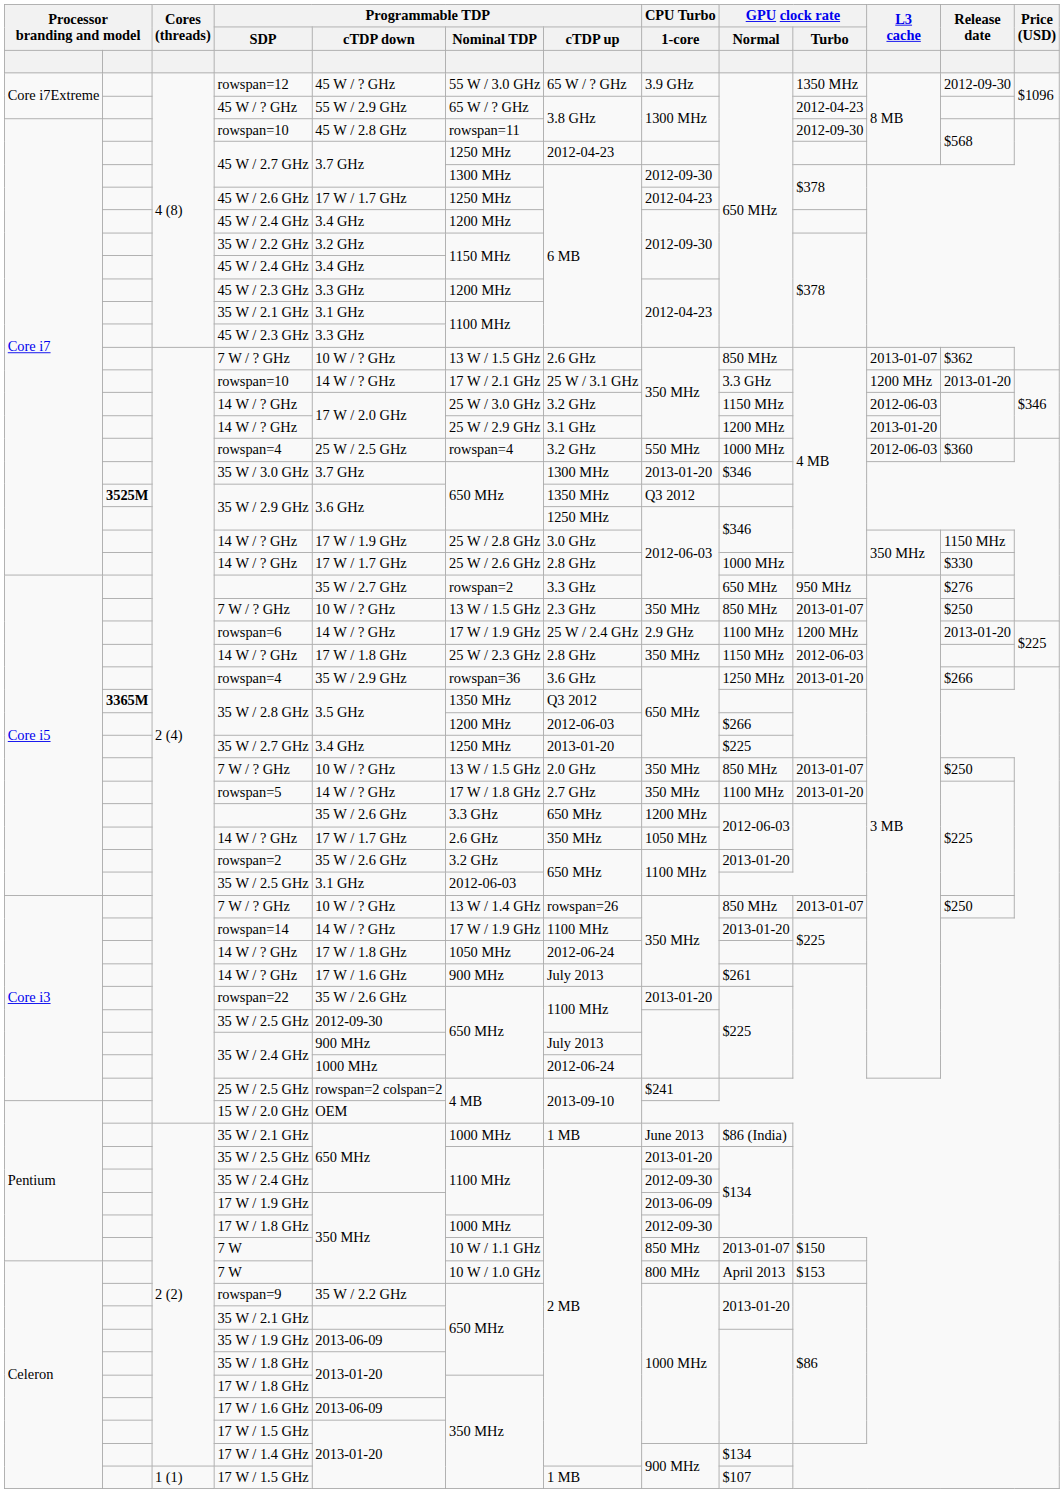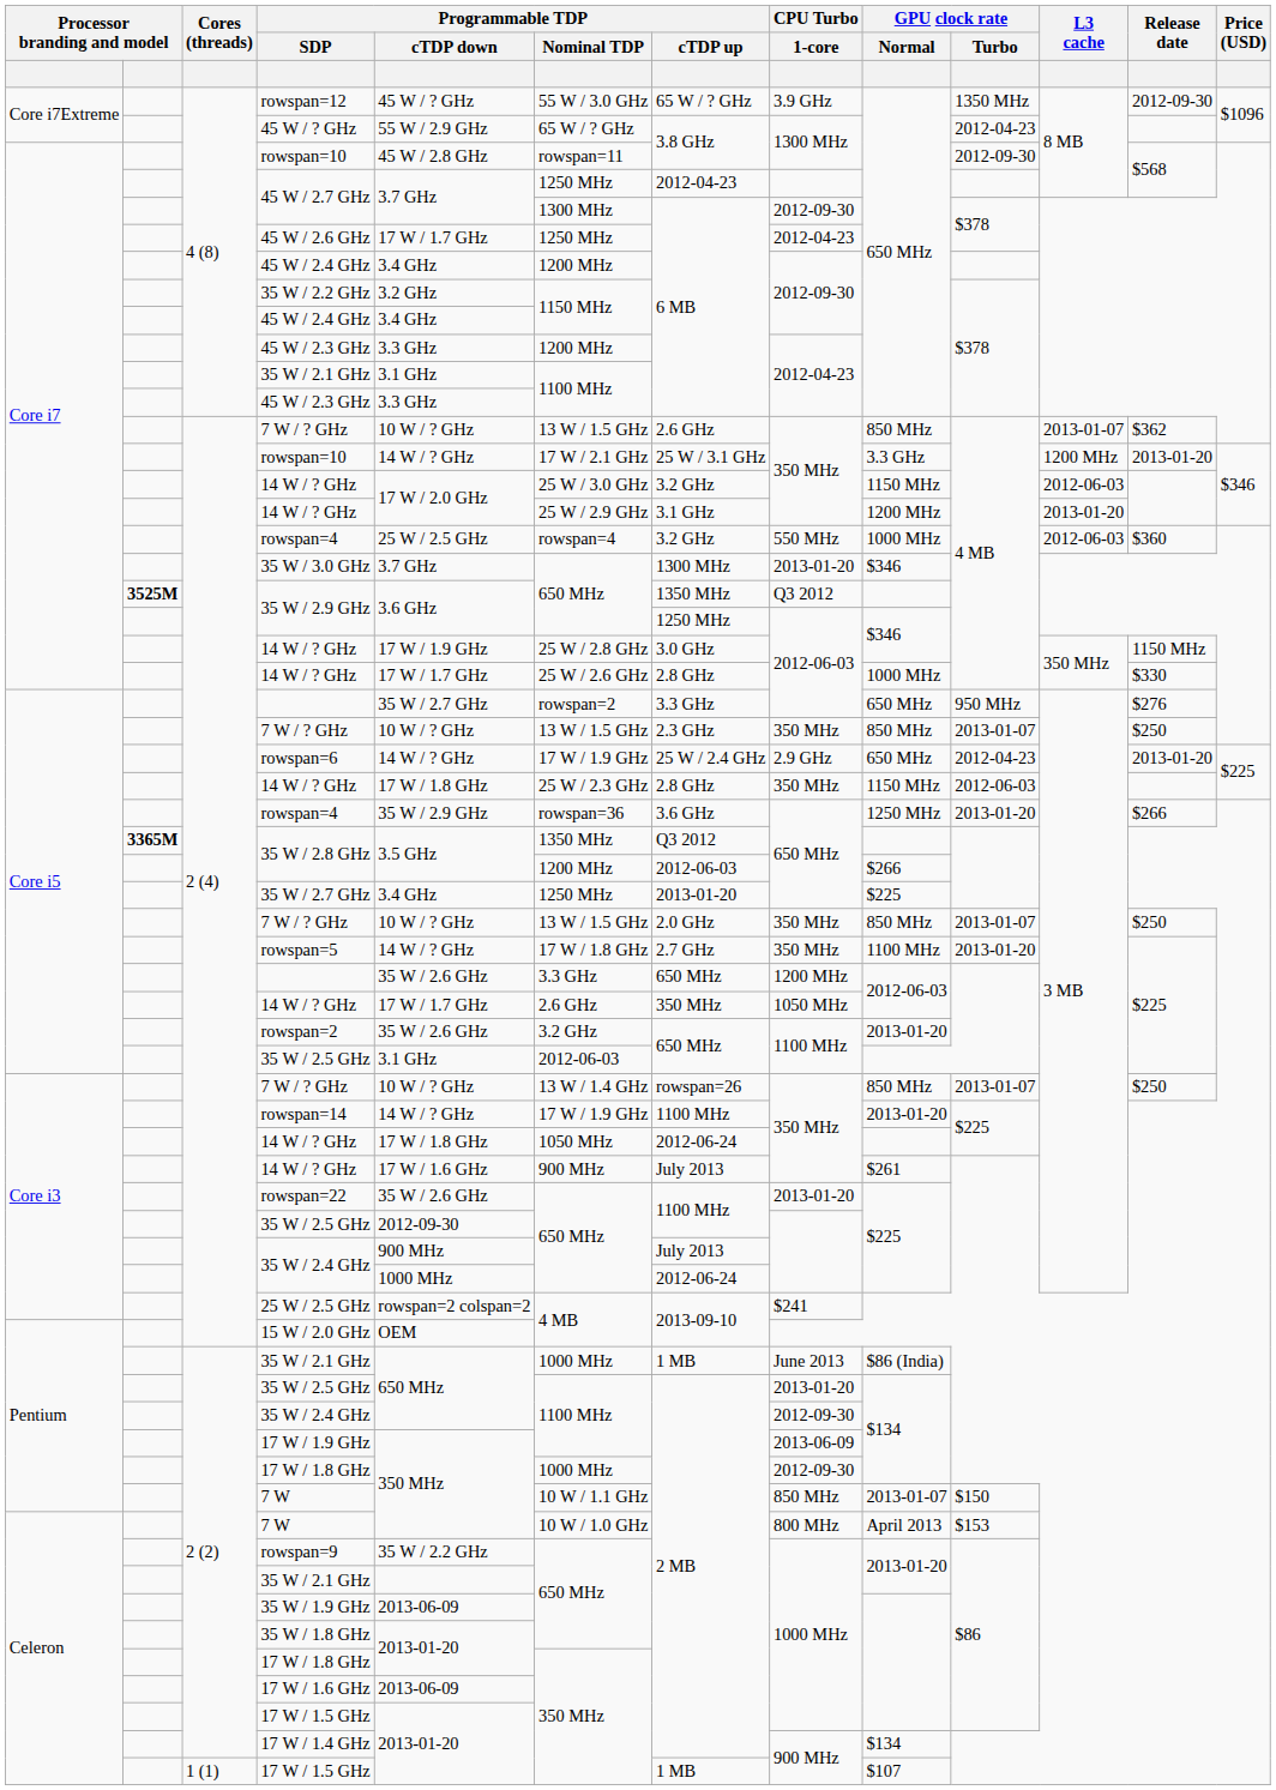rowspan=6 | GPU clock rate / Normal: 1100 MHz -> 650 MHz
rowspan=6 | GPU clock rate / Turbo: 1200 MHz -> 2012-04-23
